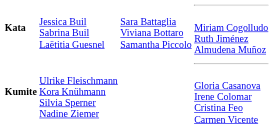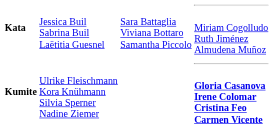Kumite | column 4: normal -> bold
